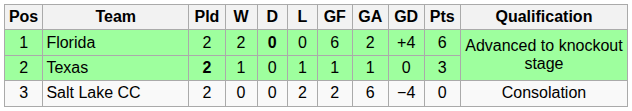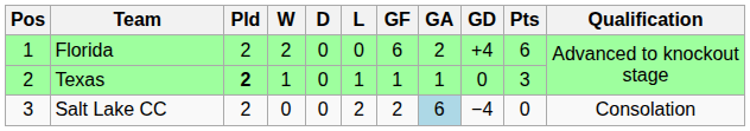Florida | D: bold -> normal
Salt Lake CC | GA: no background -> lightblue background
